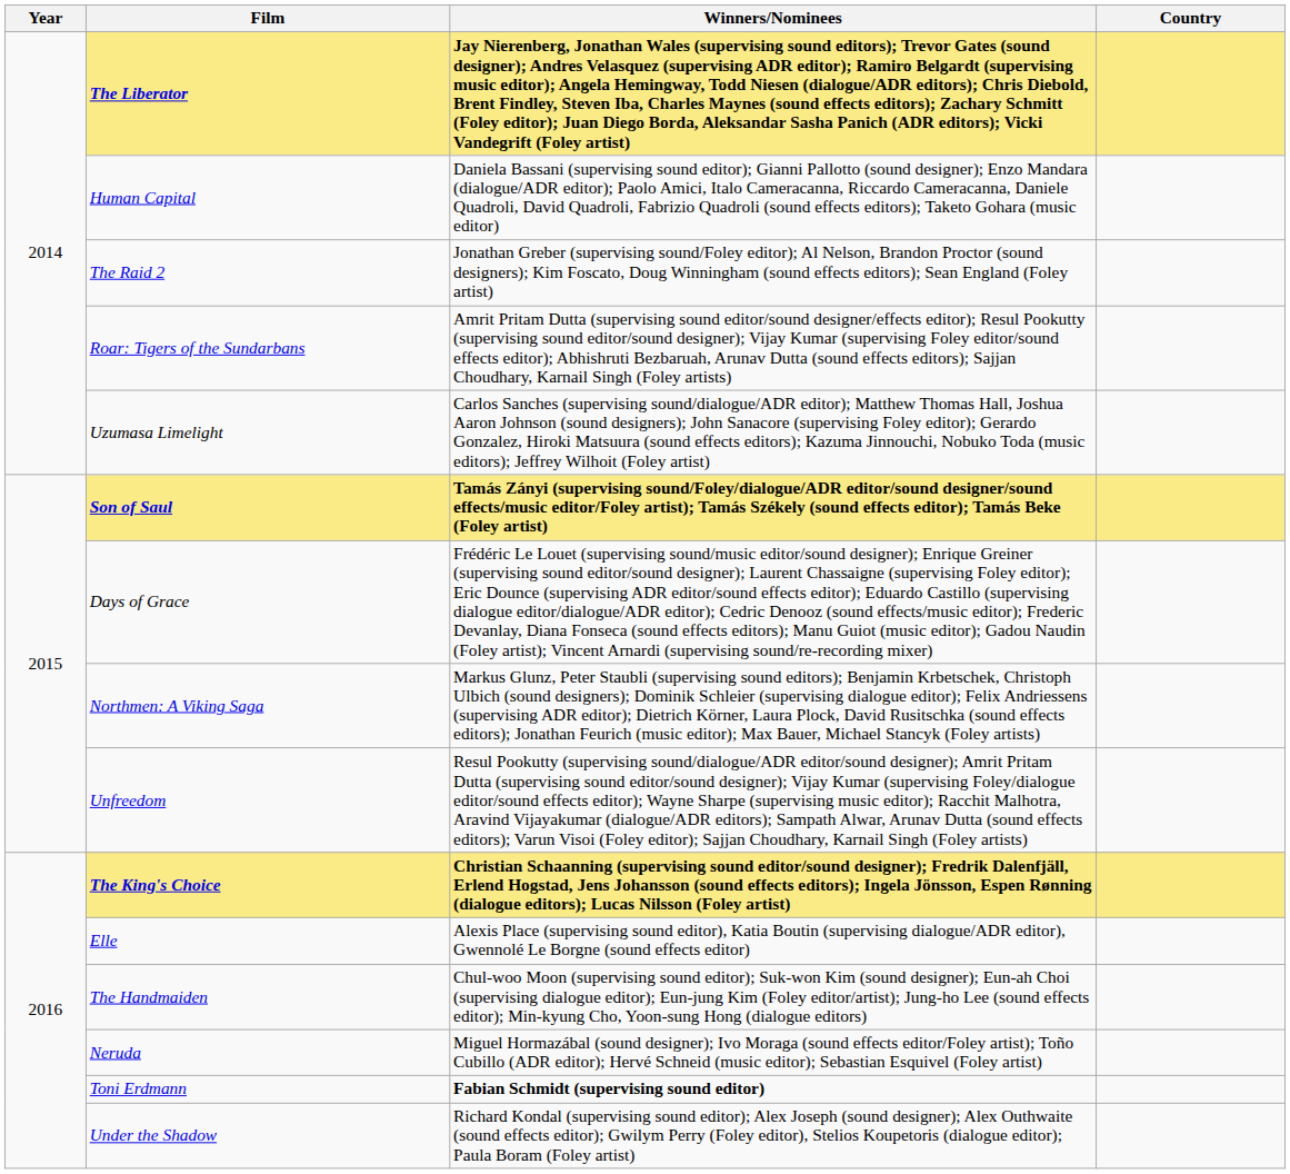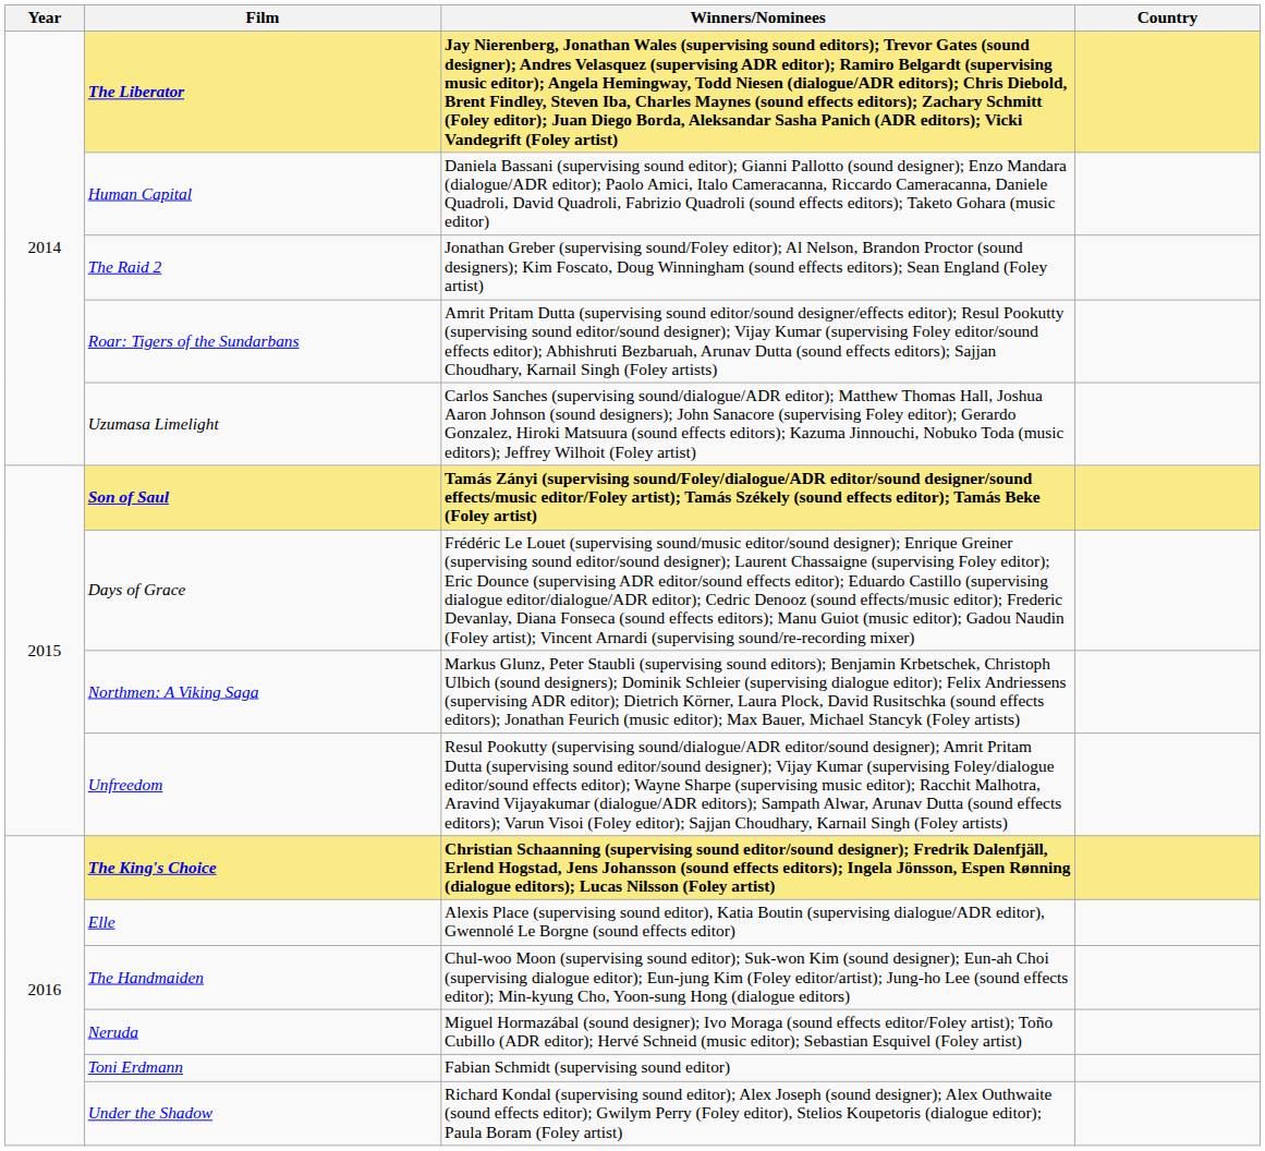Toni Erdmann | Winners/Nominees: bold -> normal
